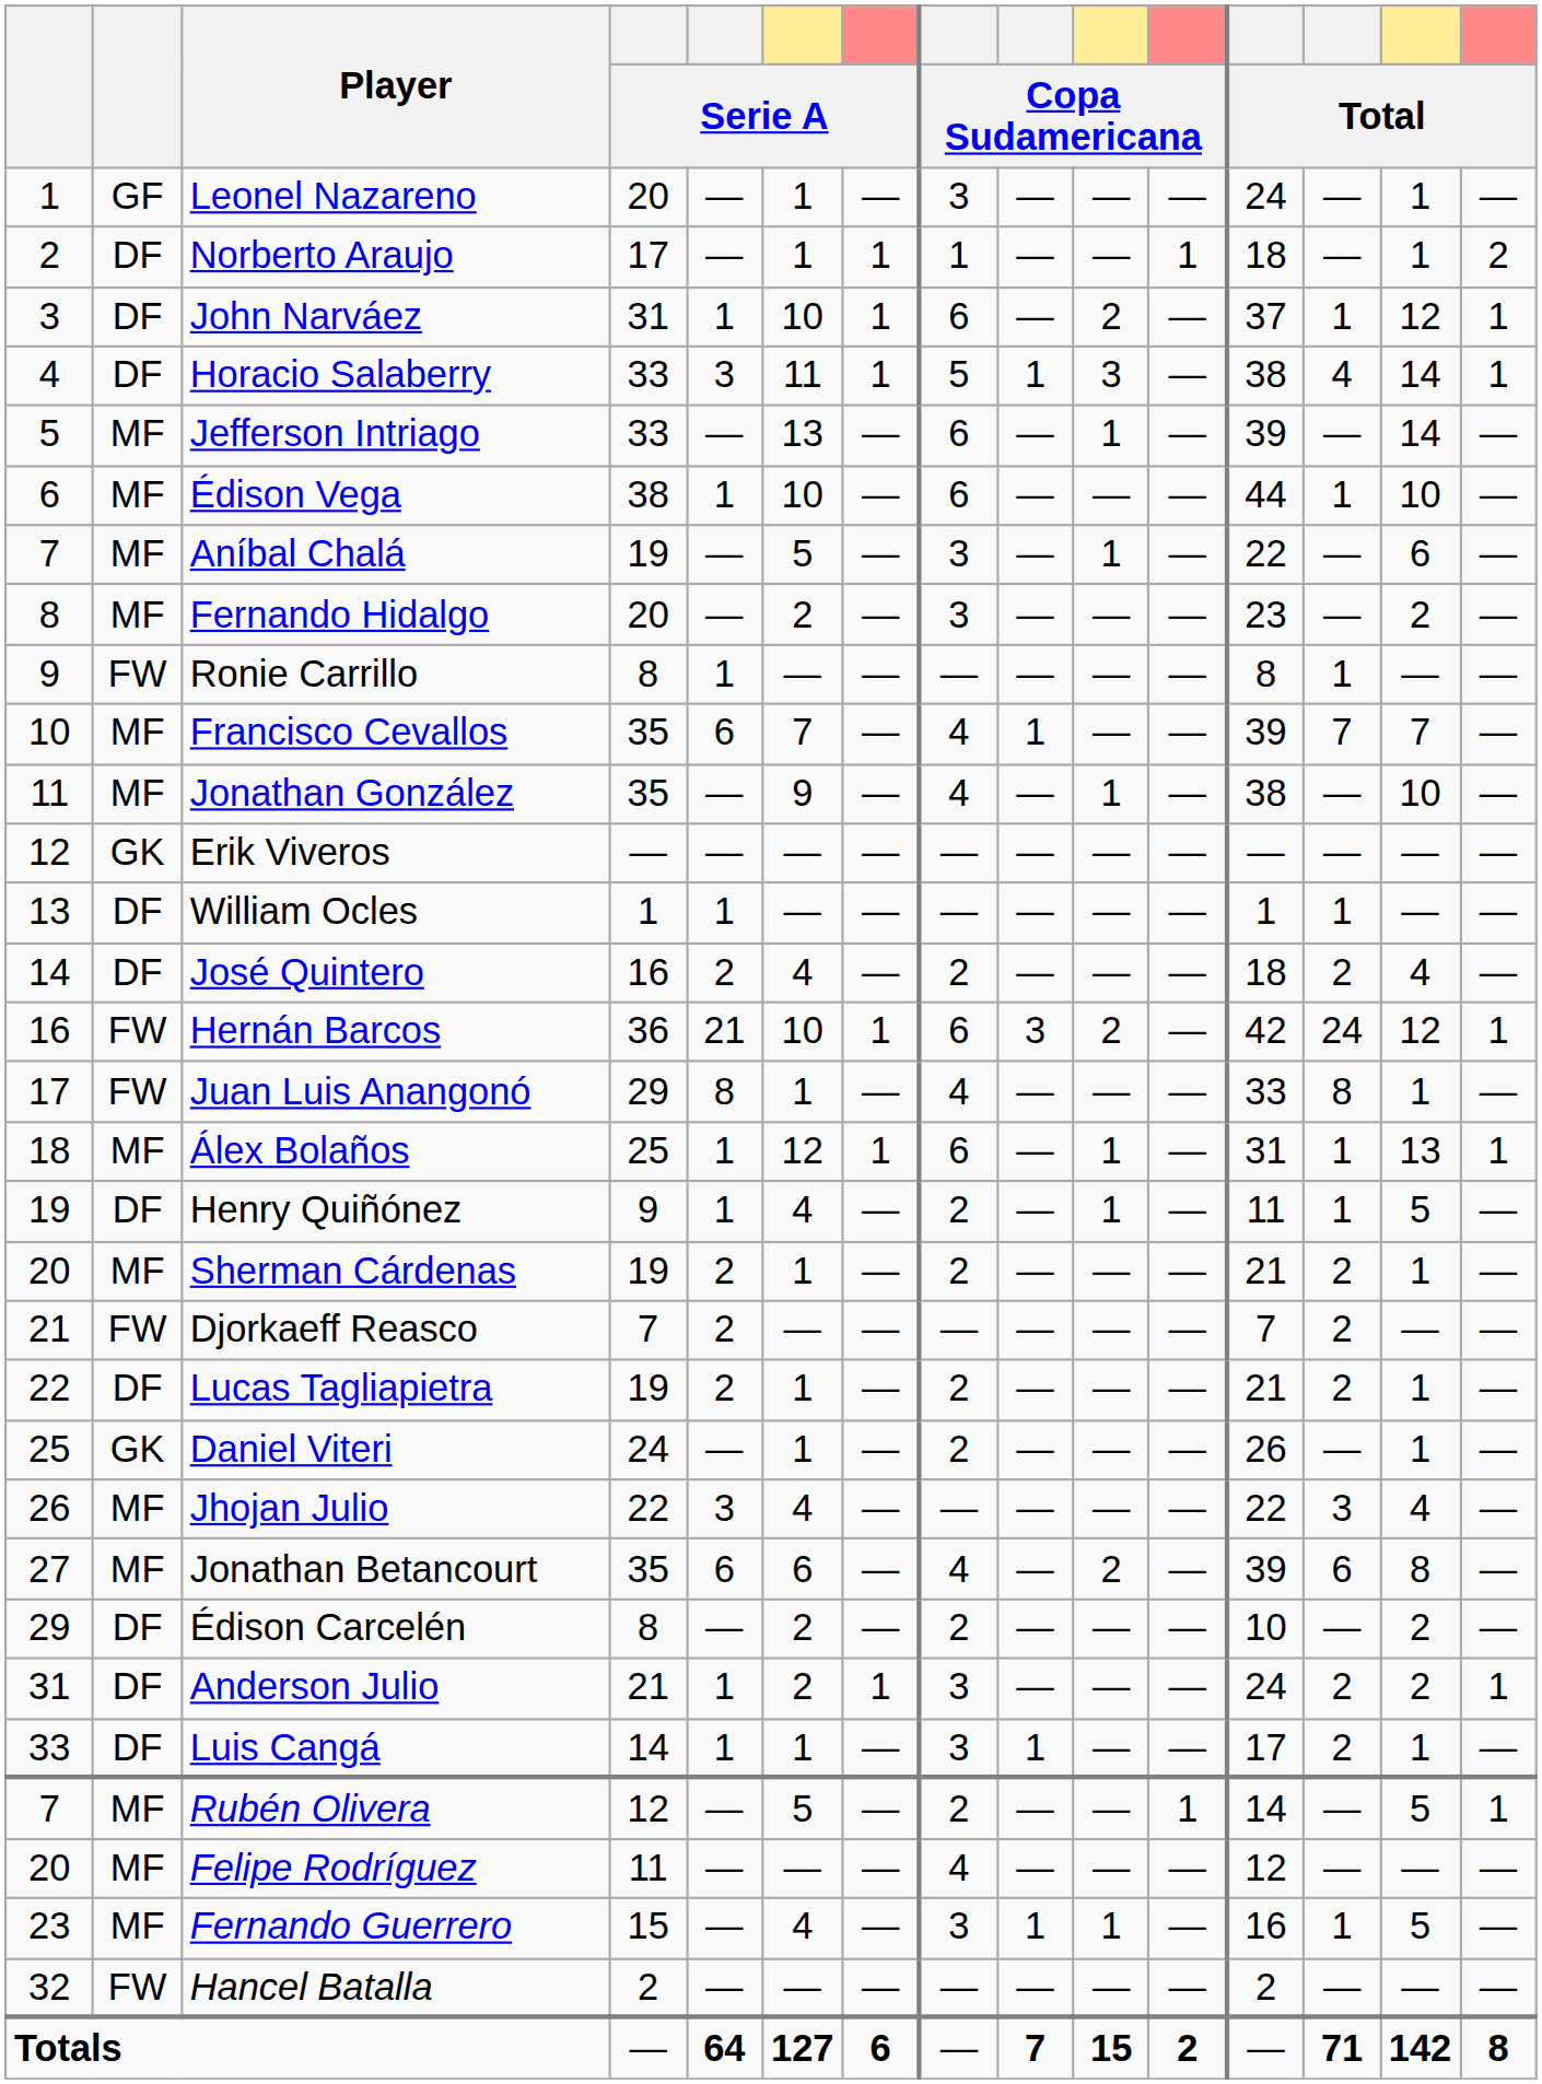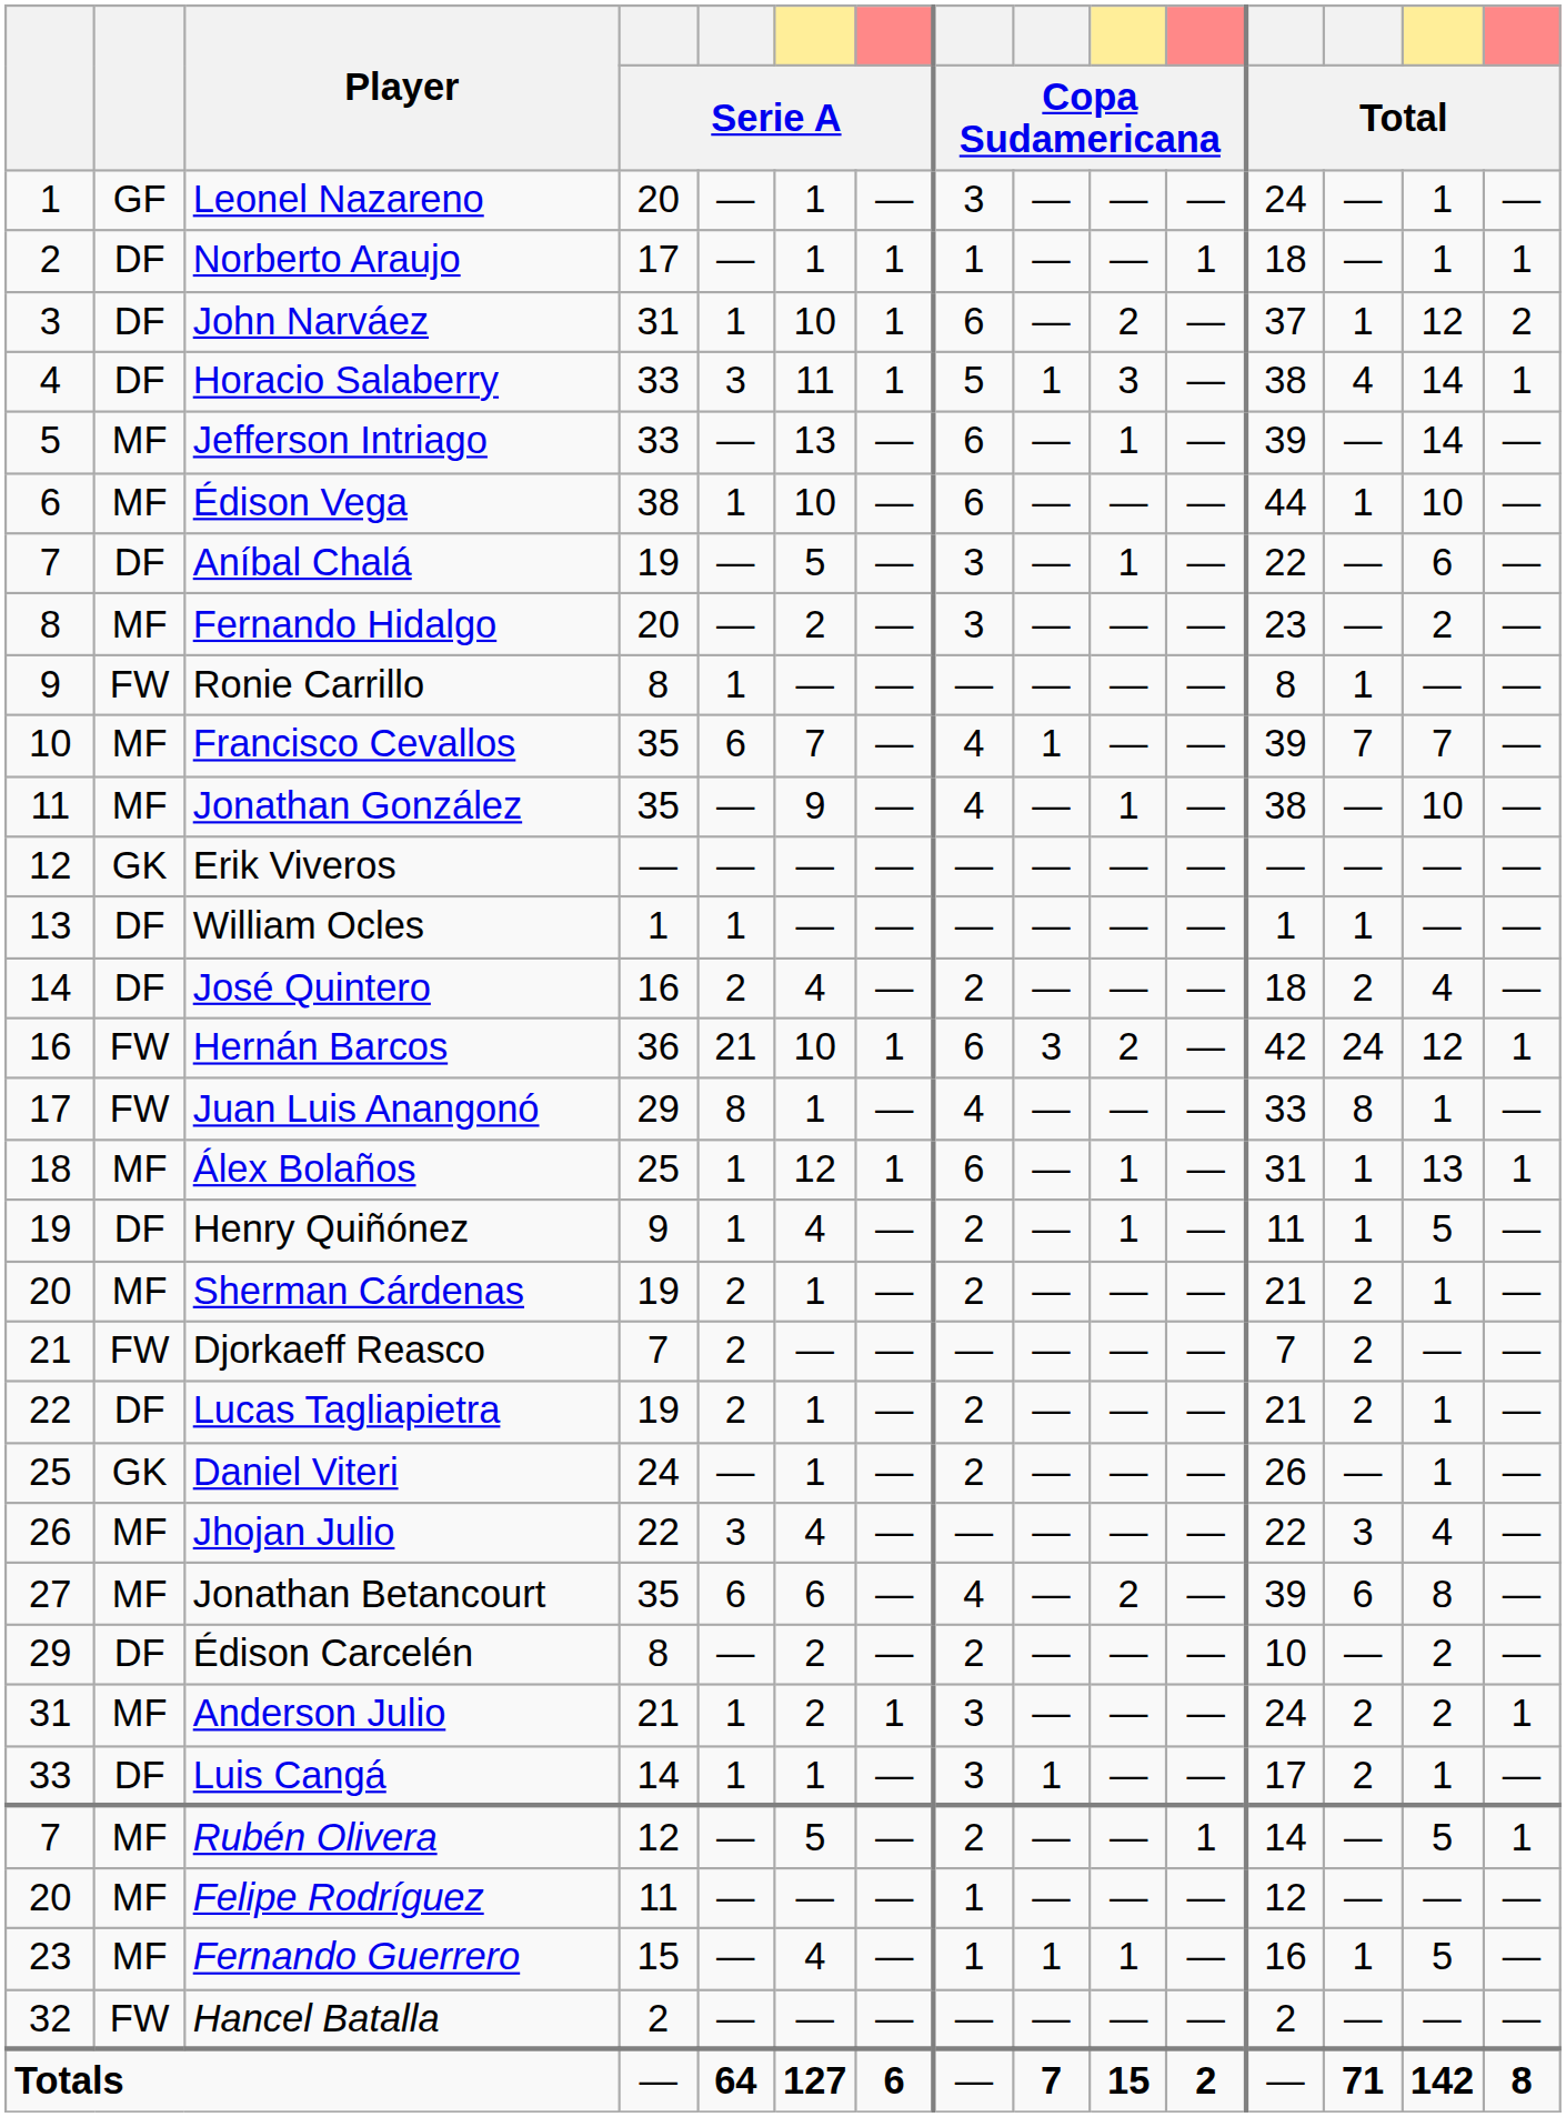Norberto Araujo | column 15: 2 -> 1
John Narváez | column 15: 1 -> 2
Aníbal Chalá | column 2: MF -> DF
Anderson Julio | column 2: DF -> MF
Felipe Rodríguez | column 8: 4 -> 1
Fernando Guerrero | column 8: 3 -> 1
